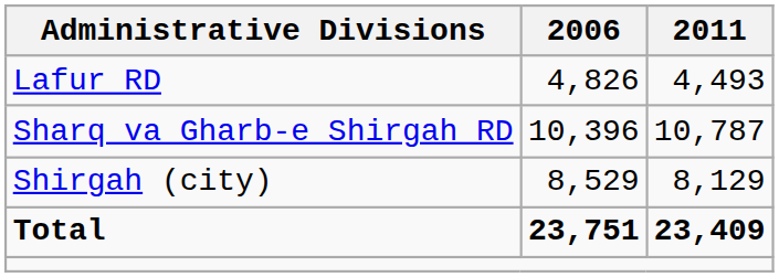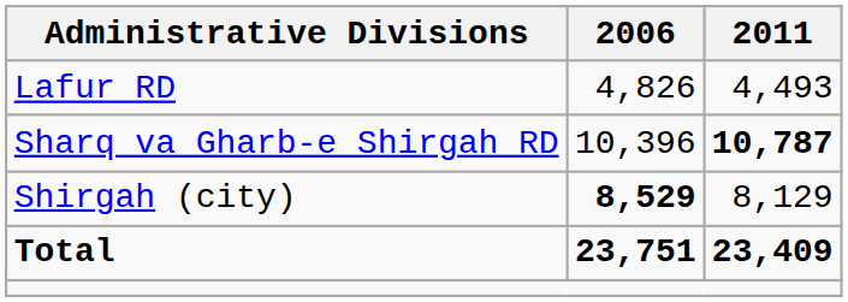Sharq va Gharb-e Shirgah RD | 2011: normal -> bold
Shirgah (city) | 2006: normal -> bold
